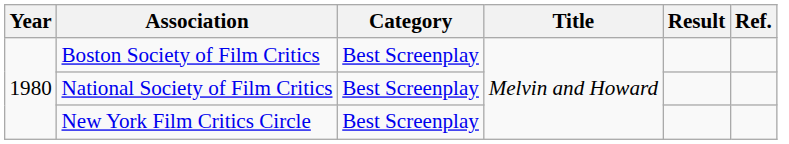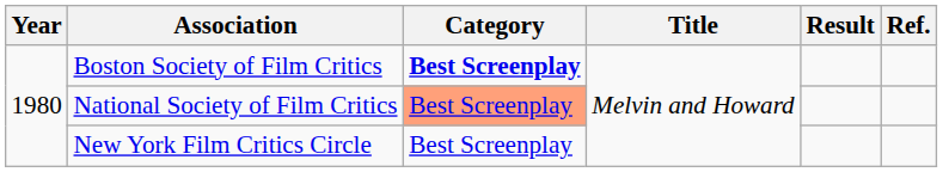Boston Society of Film Critics | Category: normal -> bold
National Society of Film Critics | Category: no background -> lightsalmon background
